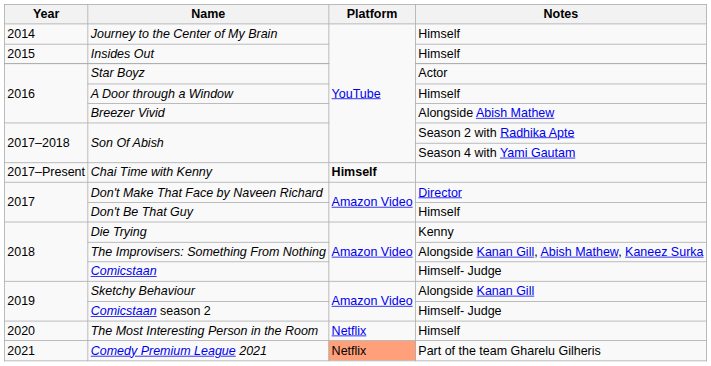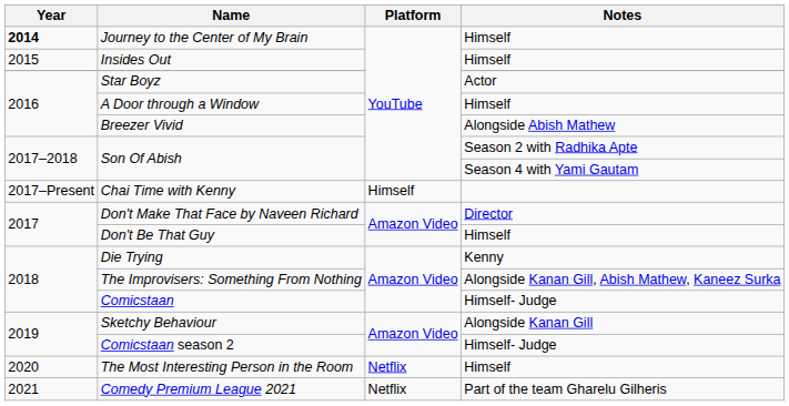Journey to the Center of My Brain | Year: normal -> bold
Chai Time with Kenny | Platform: bold -> normal
Comedy Premium League 2021 | Platform: lightsalmon background -> no background
